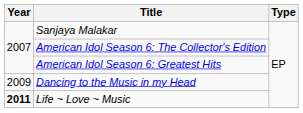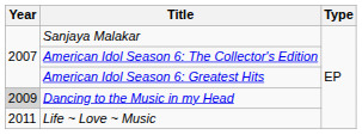Dancing to the Music in my Head | Year: no background -> lightgrey background
Life ~ Love ~ Music | Year: bold -> normal
